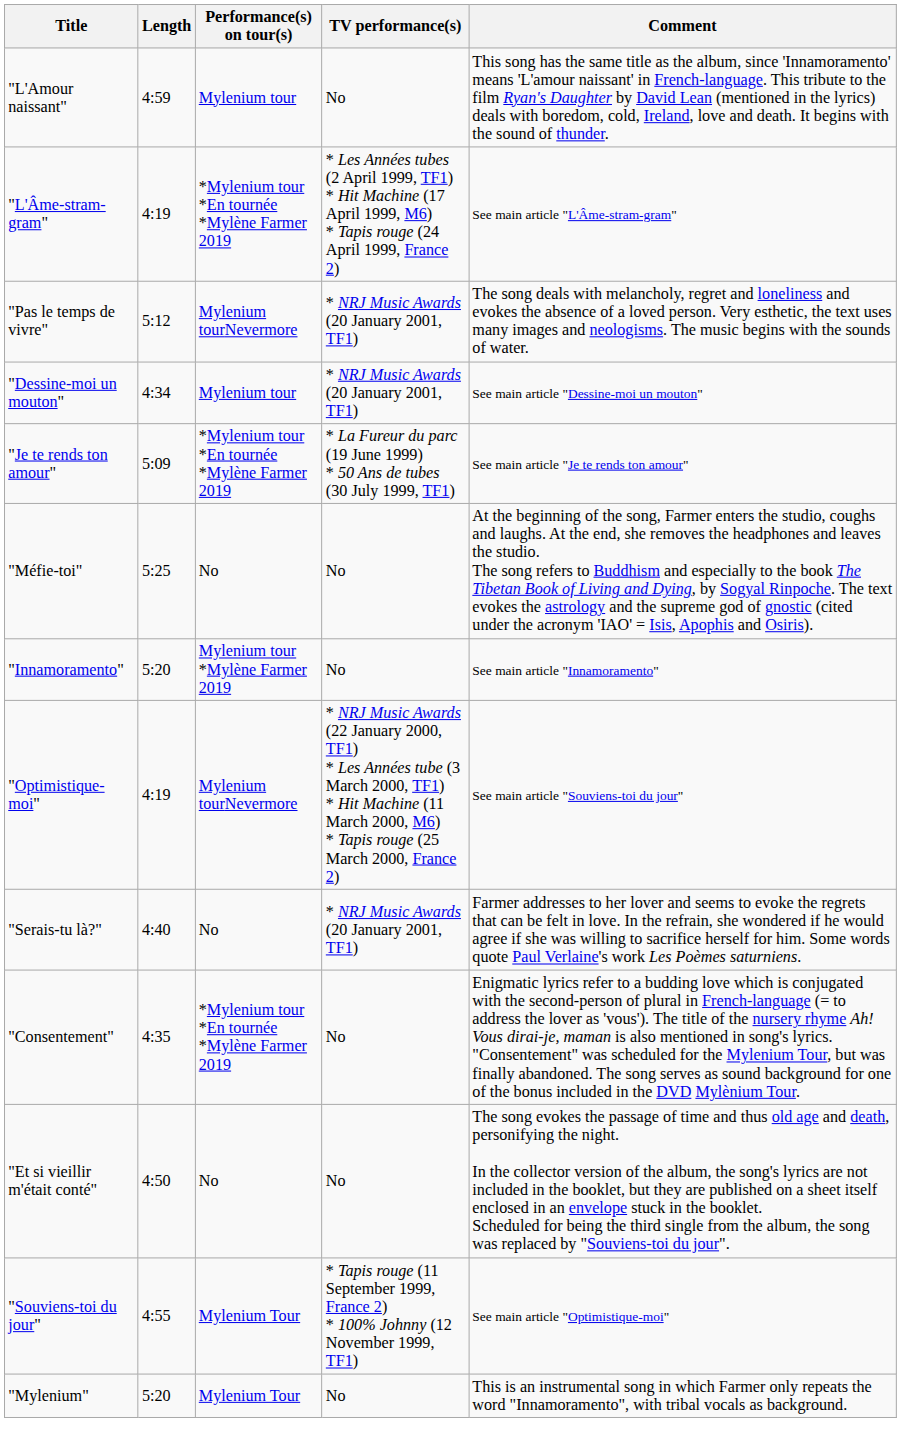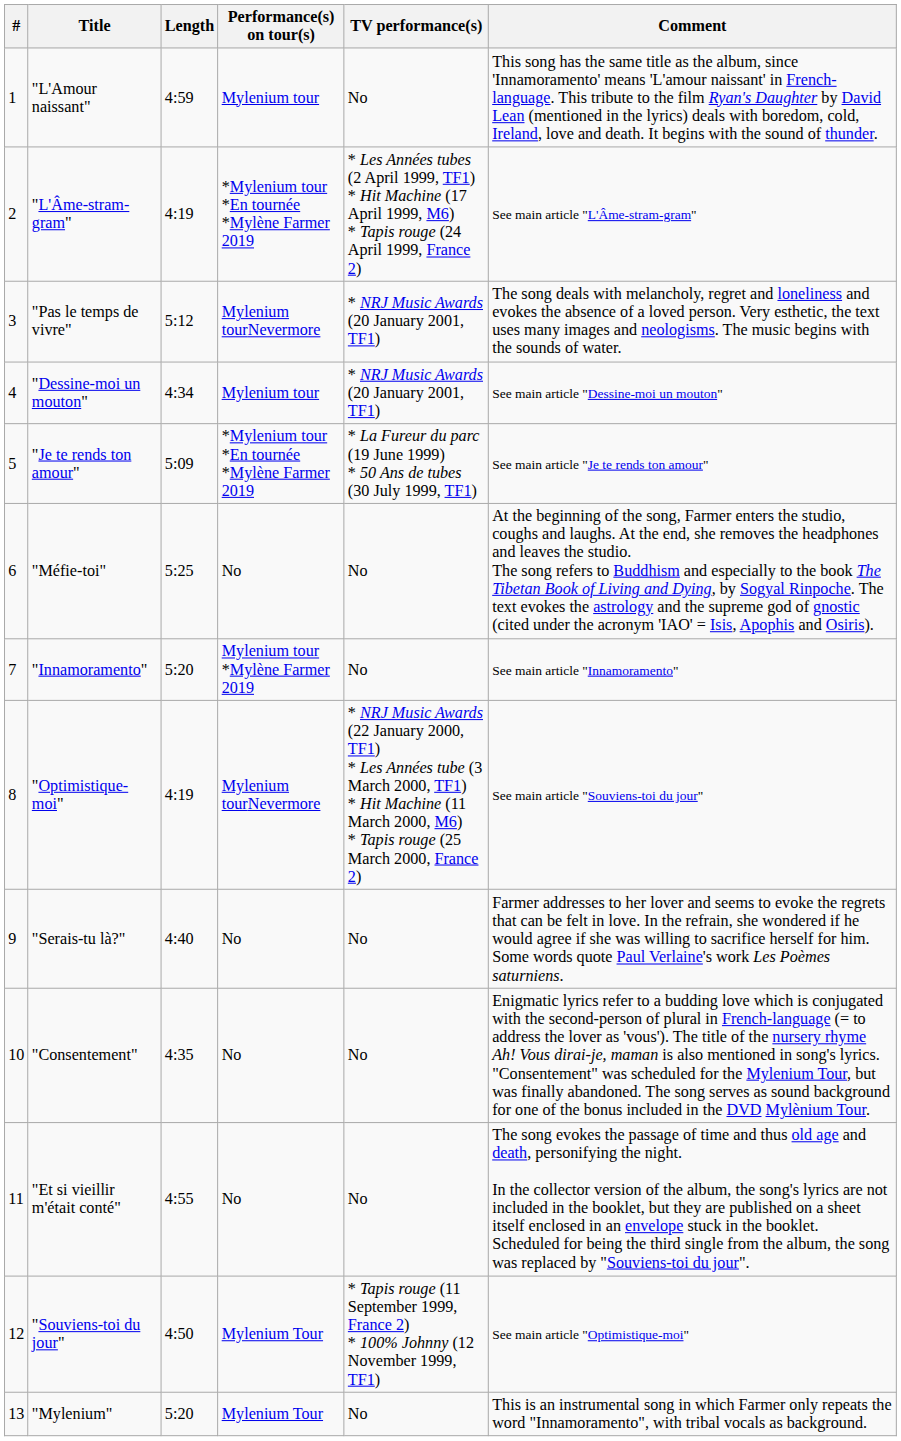+ column: # | 1 | 2 | 3 | 4 | 5 | 6 | 7 | 8 | 9 | 10 | 11 | 12 | 13
"Serais-tu là?" | TV performance(s): * NRJ Music Awards (20 January 2001, TF1) -> No
"Consentement" | Performance(s) on tour(s): *Mylenium tour *En tournée *Mylène Farmer 2019 -> No
"Et si vieillir m'était conté" | Length: 4:50 -> 4:55
"Souviens-toi du jour" | Length: 4:55 -> 4:50
